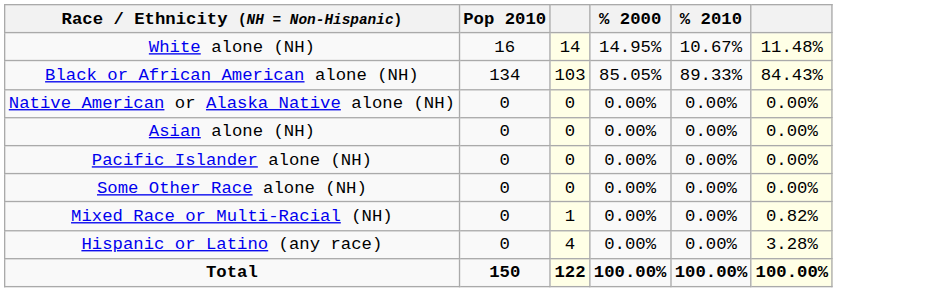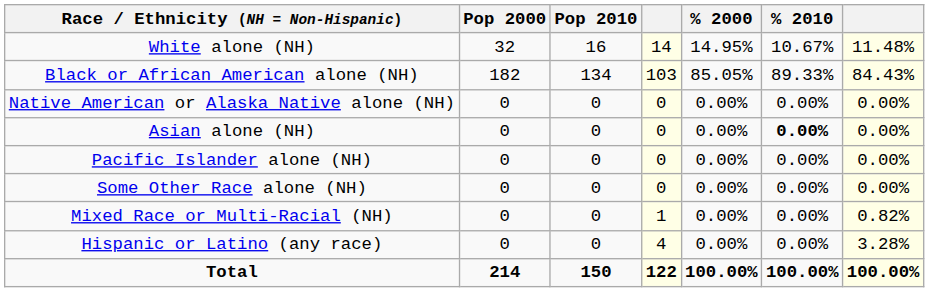+ column: Pop 2000 | 32 | 182 | 0 | 0 | 0 | 0 | 0 | 0 | 214
Asian alone (NH) | % 2010: normal -> bold
